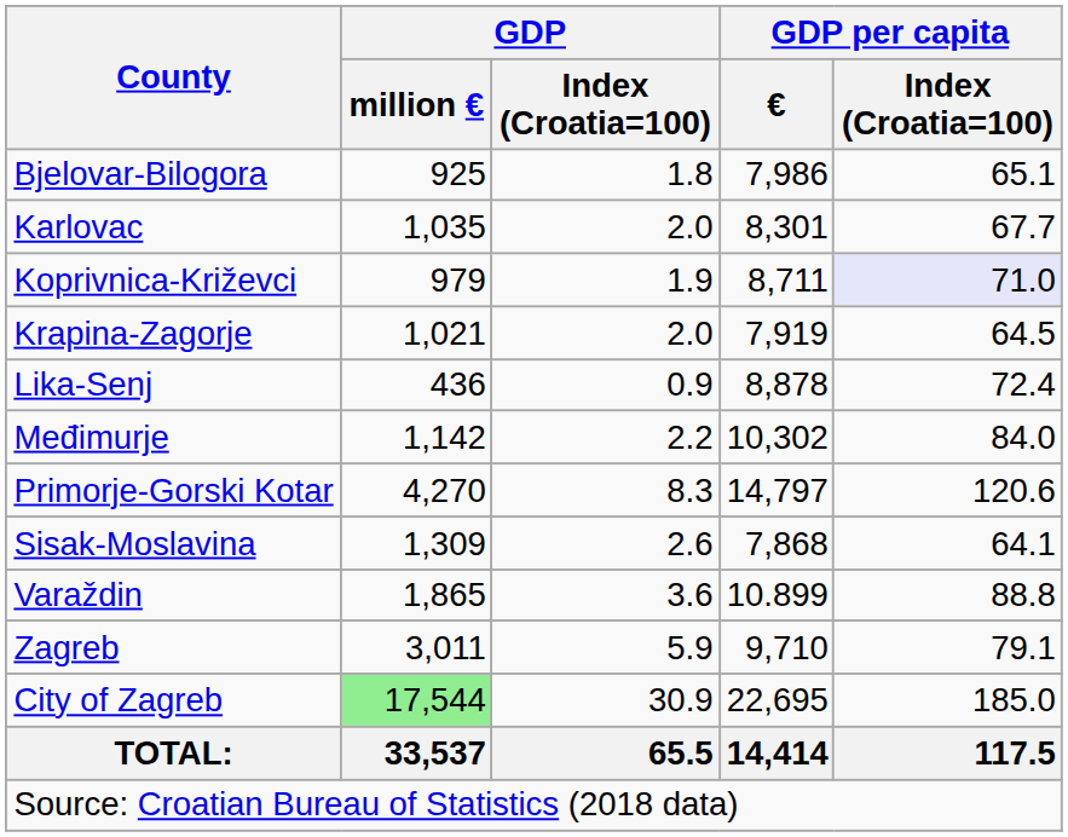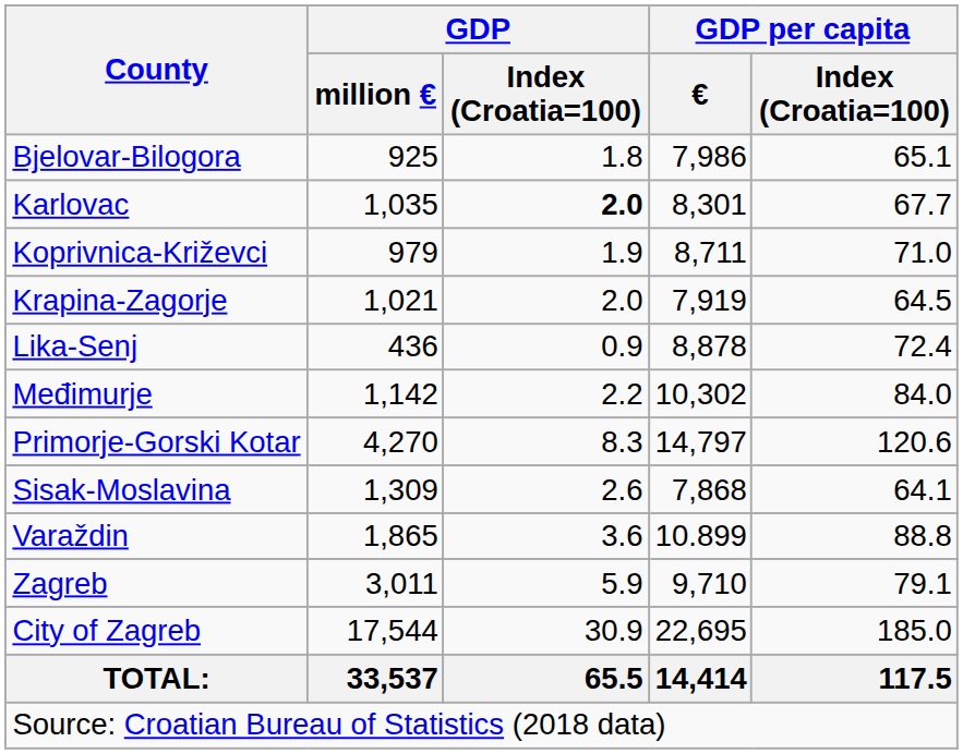Karlovac | GDP / Index (Croatia=100): normal -> bold
Koprivnica-Križevci | GDP per capita / Index (Croatia=100): lavender background -> no background
City of Zagreb | GDP / million €: lightgreen background -> no background
